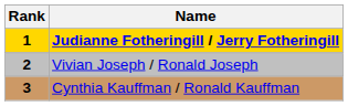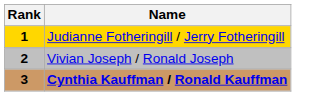Judianne Fotheringill / Jerry Fotheringill | Name: bold -> normal
Cynthia Kauffman / Ronald Kauffman | Name: normal -> bold
